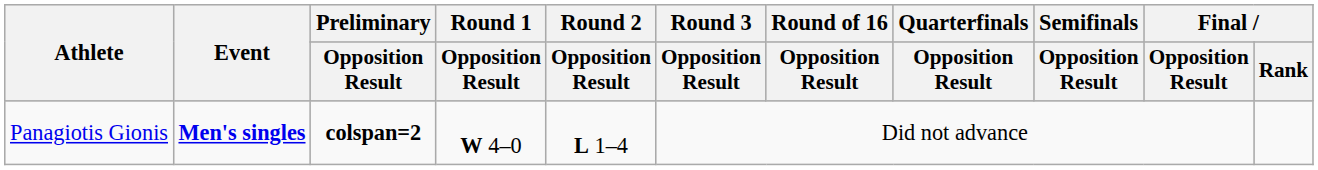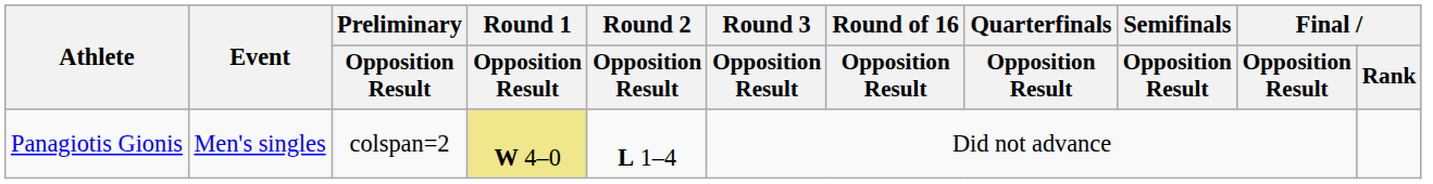Panagiotis Gionis | Event: bold -> normal
Panagiotis Gionis | Preliminary / Opposition Result: bold -> normal
Panagiotis Gionis | Round 1 / Opposition Result: no background -> khaki background
